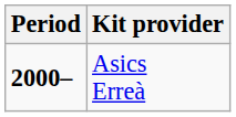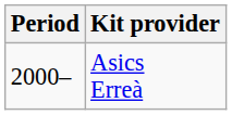Asics Erreà | Period: bold -> normal
